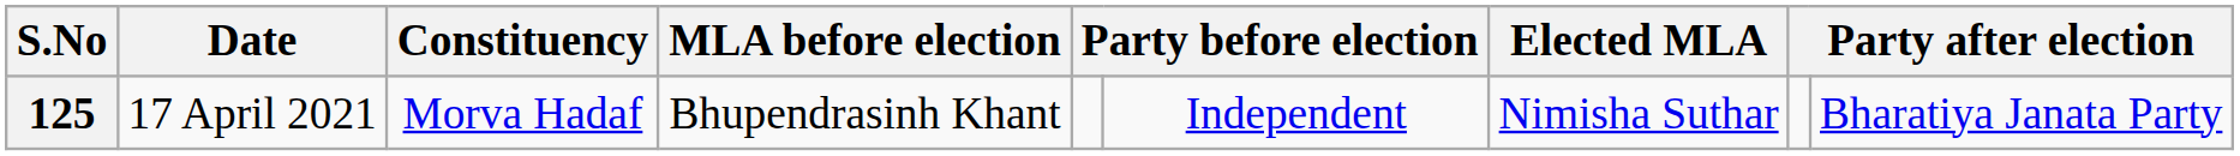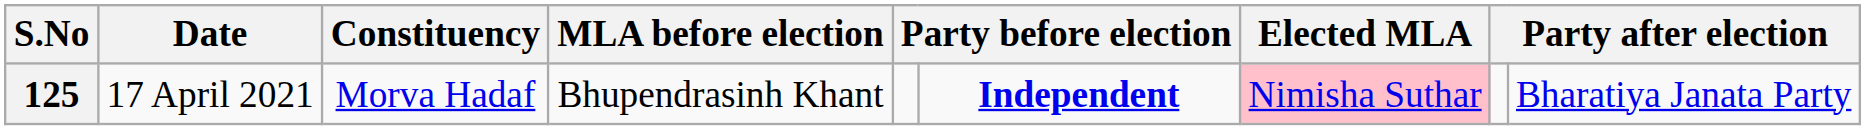125 | column 6: normal -> bold
125 | Elected MLA: no background -> pink background
